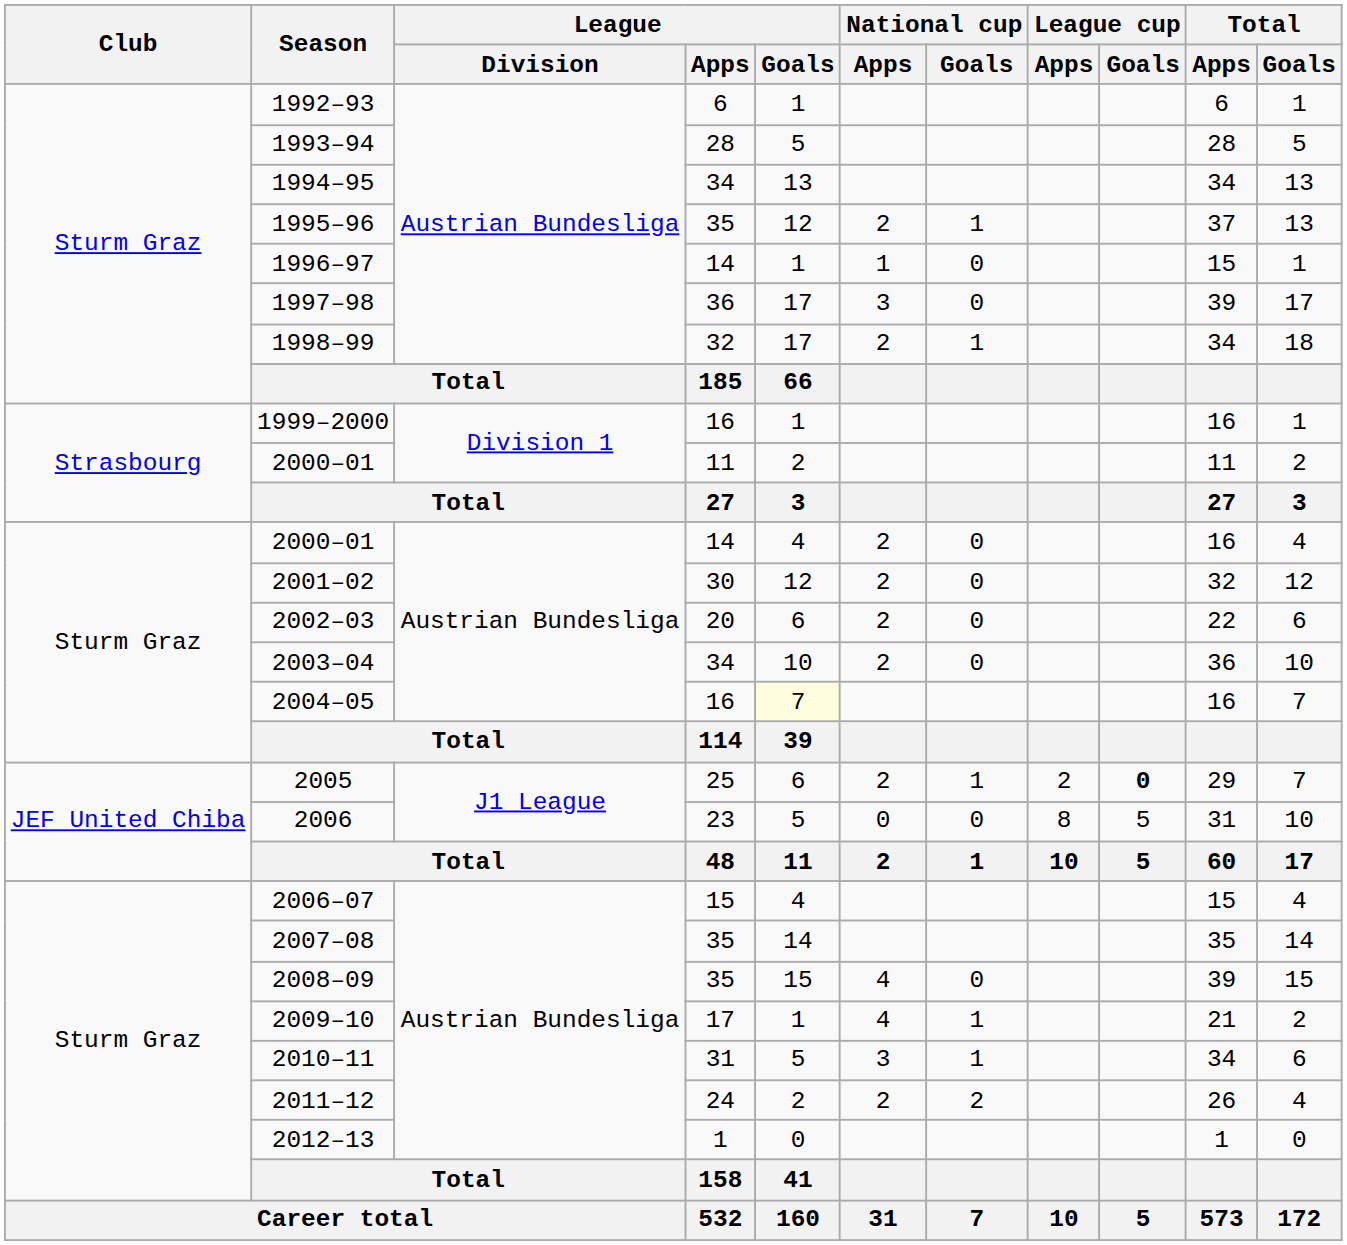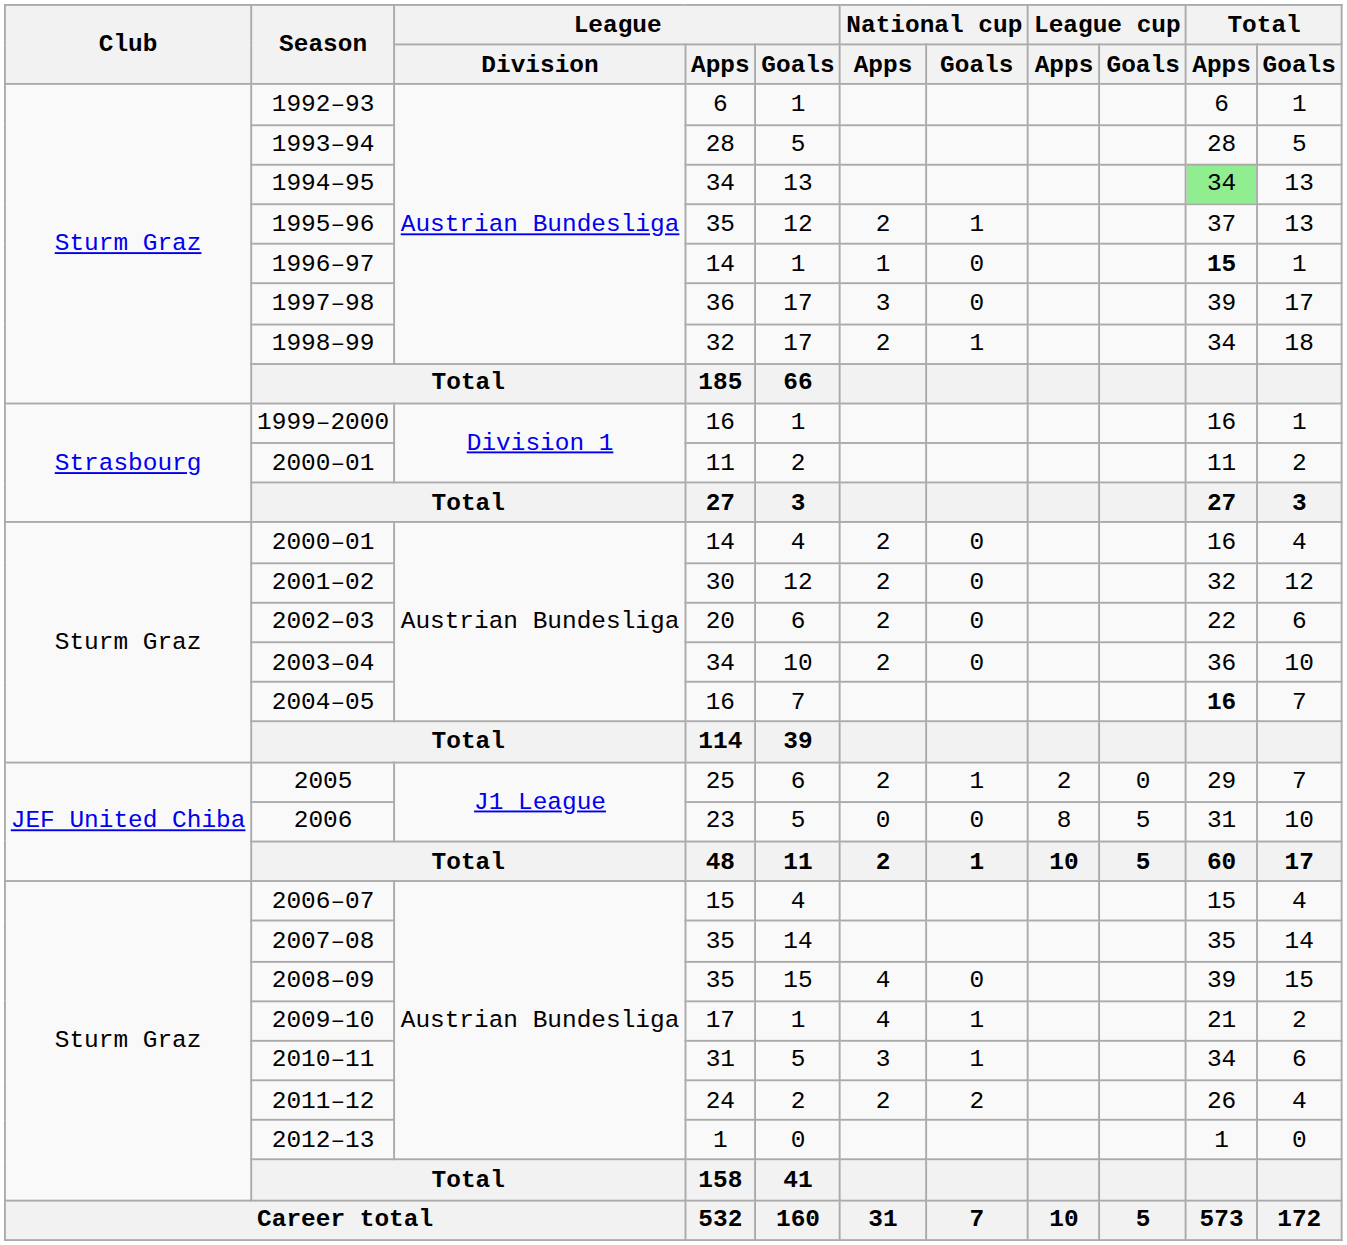1994–95 | Total / Apps: no background -> lightgreen background
1996–97 | Total / Apps: normal -> bold
2004–05 | League / Goals: lightyellow background -> no background
2004–05 | Total / Apps: normal -> bold
2005 | League cup / Goals: bold -> normal
